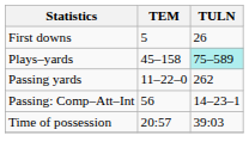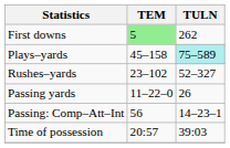First downs | TEM: no background -> lightgreen background
First downs | TULN: 26 -> 262
+ row: Rushes–yards | 23–102 | 52–327
Passing yards | TULN: 262 -> 26
